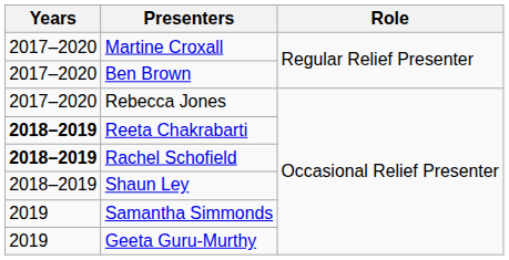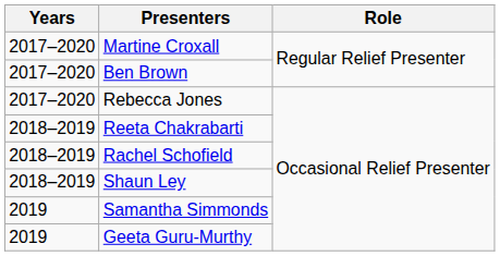Reeta Chakrabarti | Years: bold -> normal
Rachel Schofield | Years: bold -> normal
